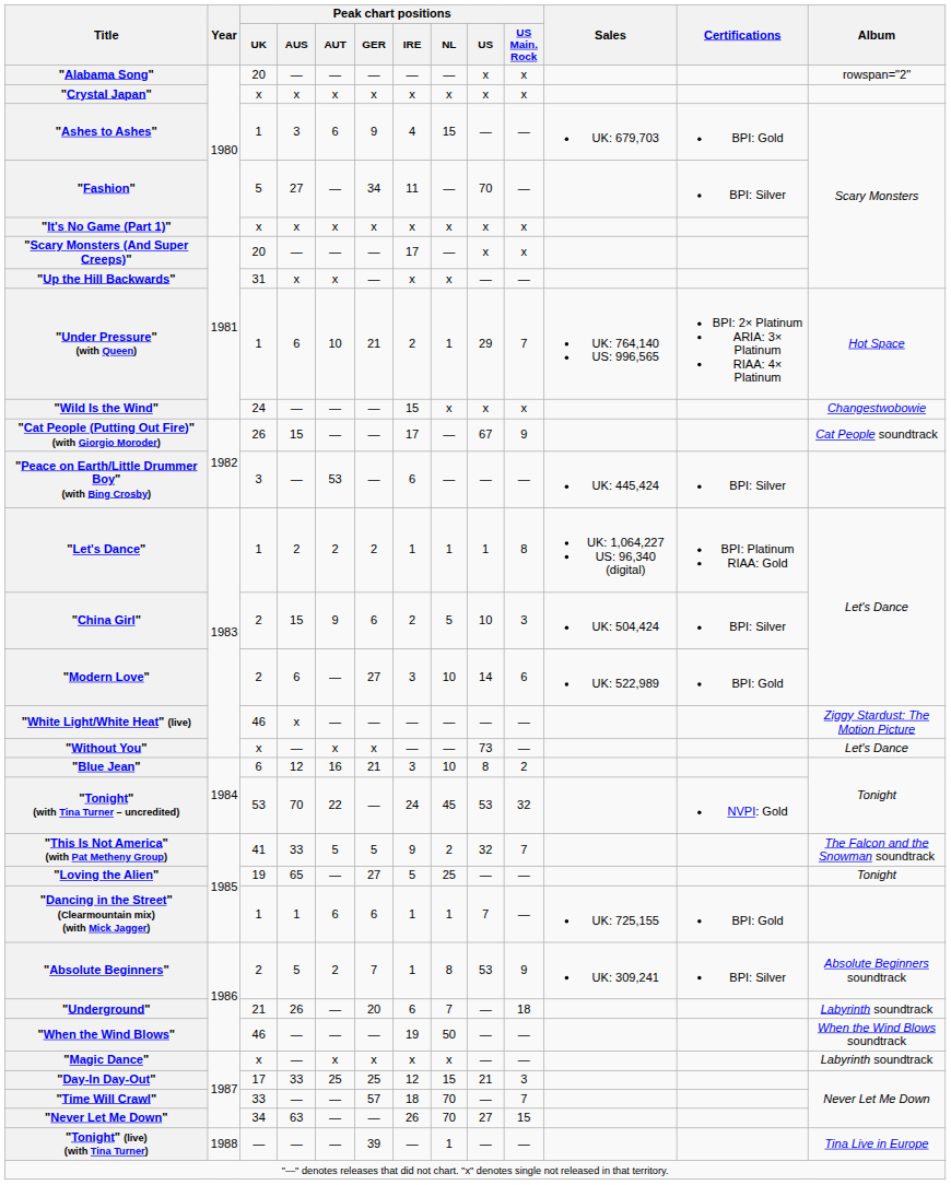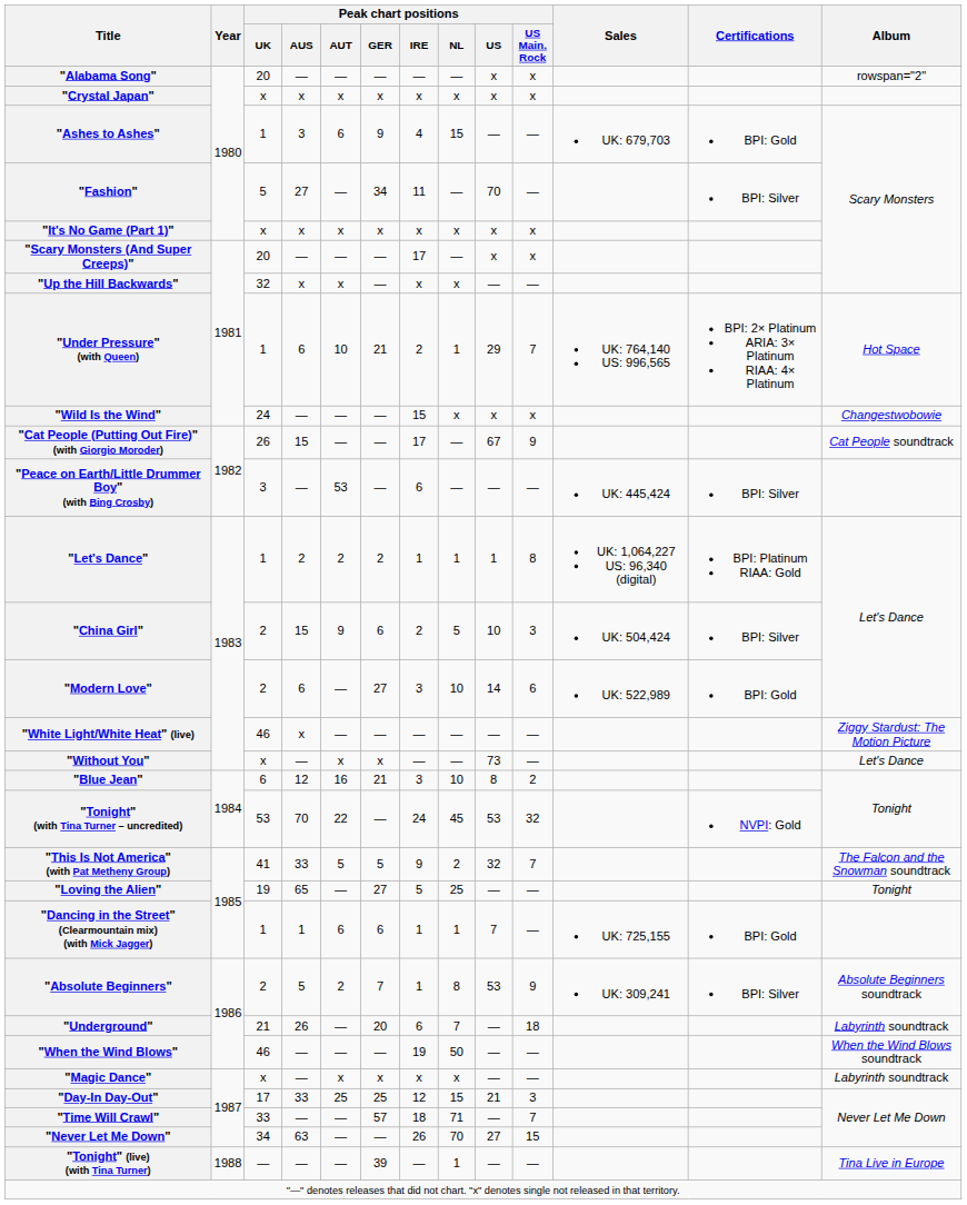"Up the Hill Backwards" | Peak chart positions / UK: 31 -> 32
"Time Will Crawl" | Peak chart positions / NL: 70 -> 71
